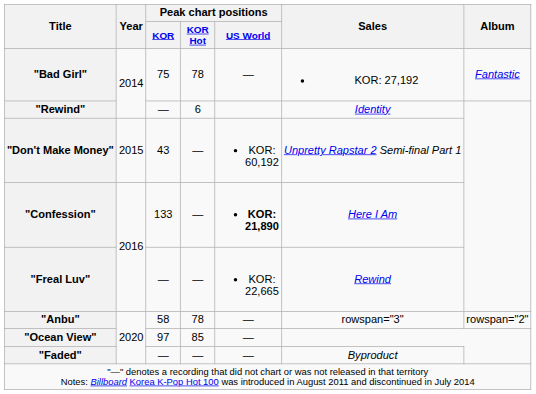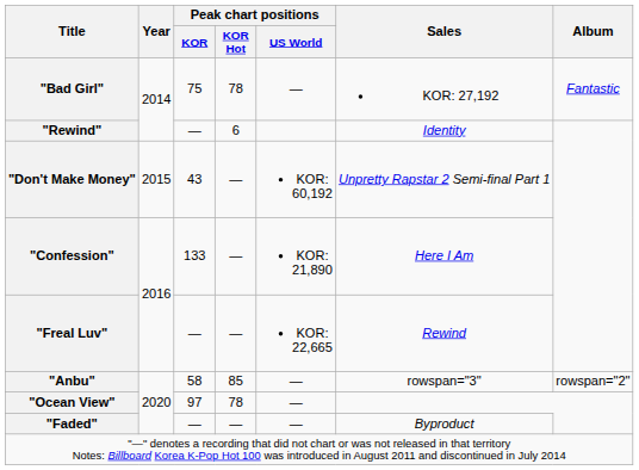"Confession" | Peak chart positions / US World: bold -> normal
"Anbu" | Peak chart positions / KOR Hot: 78 -> 85
"Ocean View" | Peak chart positions / KOR Hot: 85 -> 78
